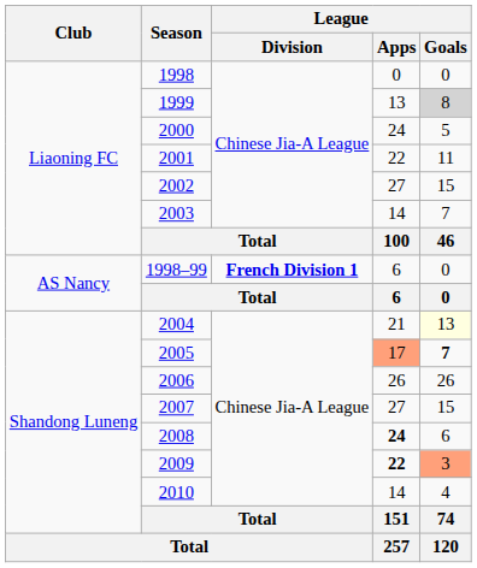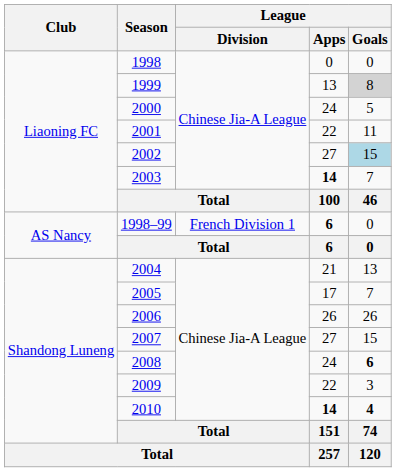2002 | League / Goals: no background -> lightblue background
2003 | League / Apps: normal -> bold
1998–99 | League / Division: bold -> normal
1998–99 | League / Apps: normal -> bold
2004 | League / Goals: lightyellow background -> no background
2005 | League / Apps: lightsalmon background -> no background
2005 | League / Goals: bold -> normal
2008 | League / Apps: bold -> normal
2008 | League / Goals: normal -> bold
2009 | League / Apps: bold -> normal
2009 | League / Goals: lightsalmon background -> no background
2010 | League / Apps: normal -> bold
2010 | League / Goals: normal -> bold
